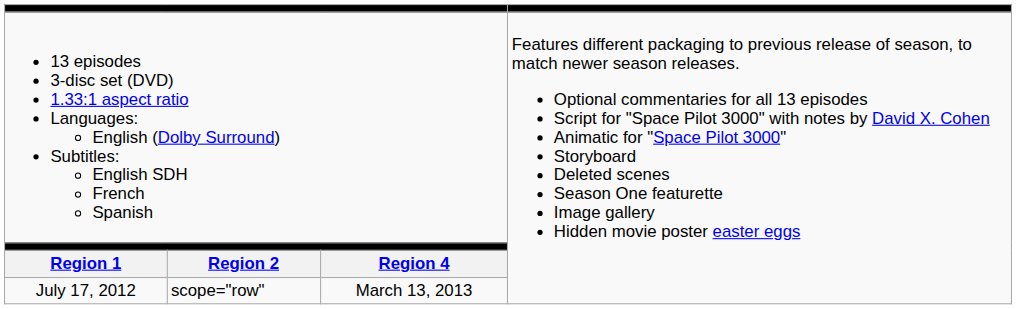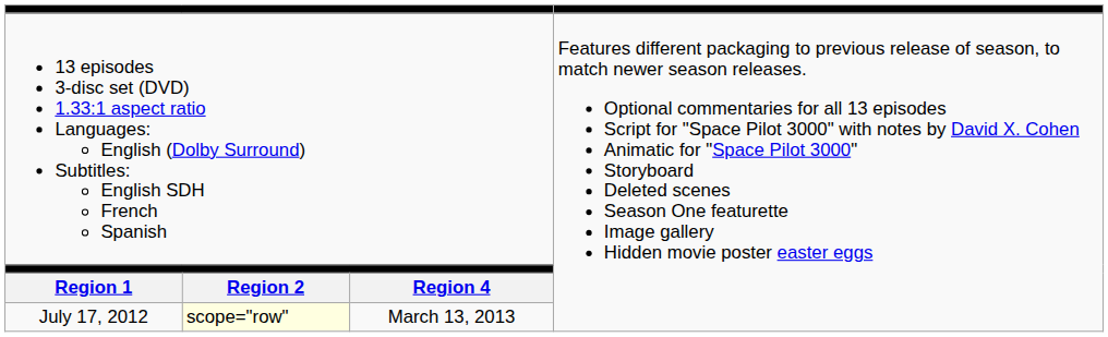July 17, 2012 | column 2: no background -> lightyellow background
